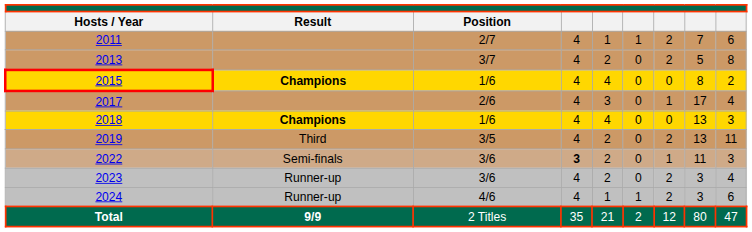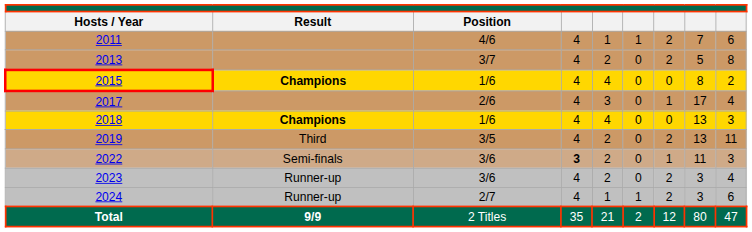2011 | Position: 2/7 -> 4/6
2024 | Position: 4/6 -> 2/7
